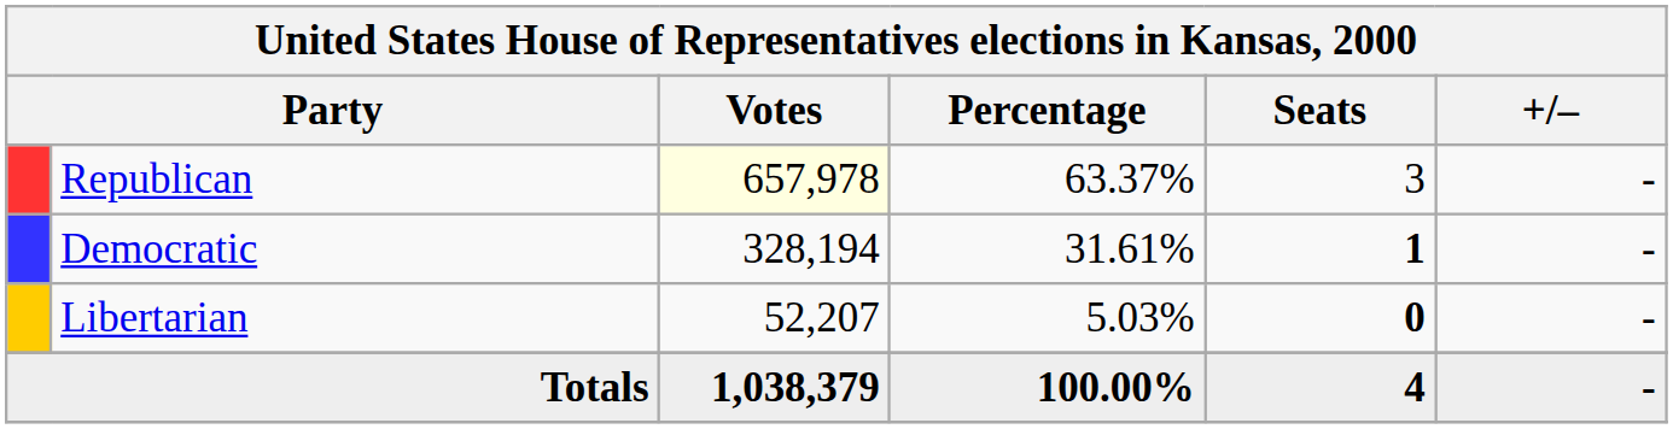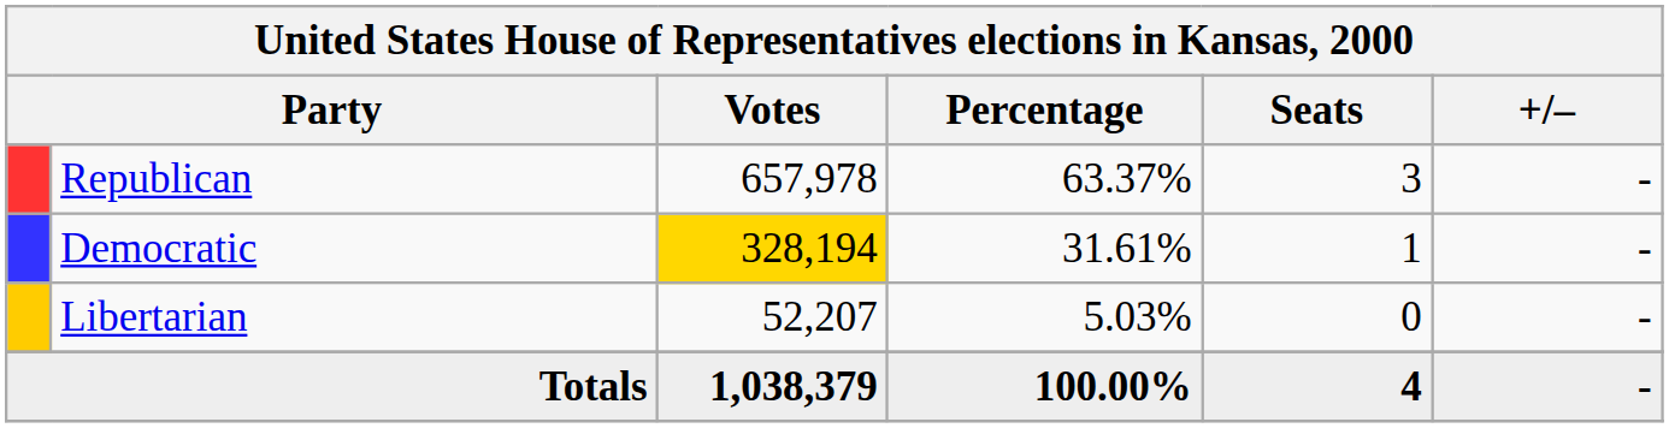Republican | Votes: lightyellow background -> no background
Democratic | Votes: no background -> gold background
Democratic | Seats: bold -> normal
Libertarian | Seats: bold -> normal
